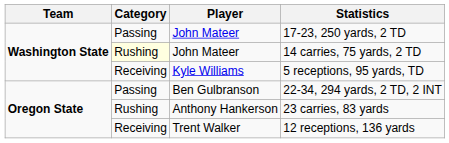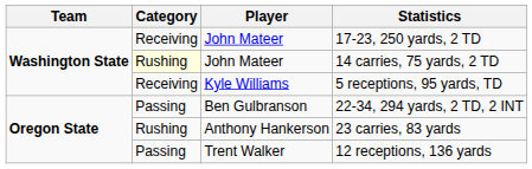17-23, 250 yards, 2 TD | Category: Passing -> Receiving
12 receptions, 136 yards | Category: Receiving -> Passing
